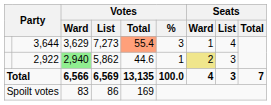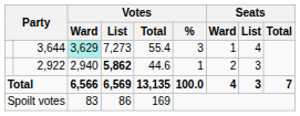3,644 | Votes / Ward: no background -> paleturquoise background
3,644 | Votes / Total: lightsalmon background -> no background
2,922 | Votes / Ward: lightgreen background -> no background
2,922 | Votes / List: normal -> bold
2,922 | Seats / Ward: khaki background -> no background
